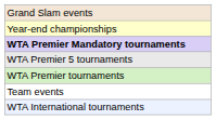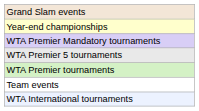row 3 | column 1: bold -> normal
